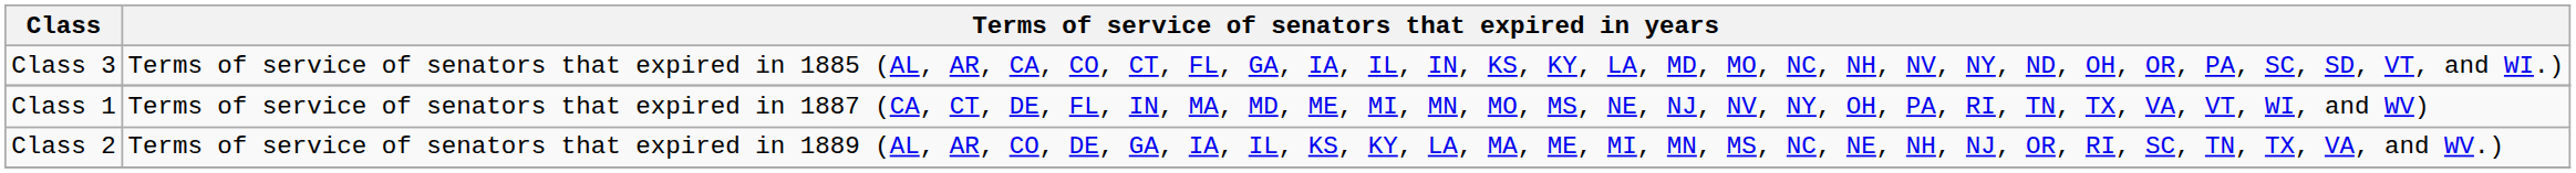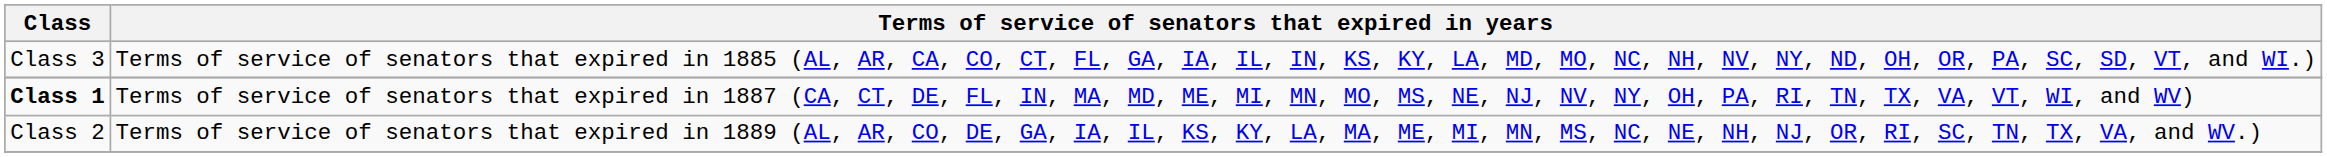Class 1 | Class: normal -> bold
